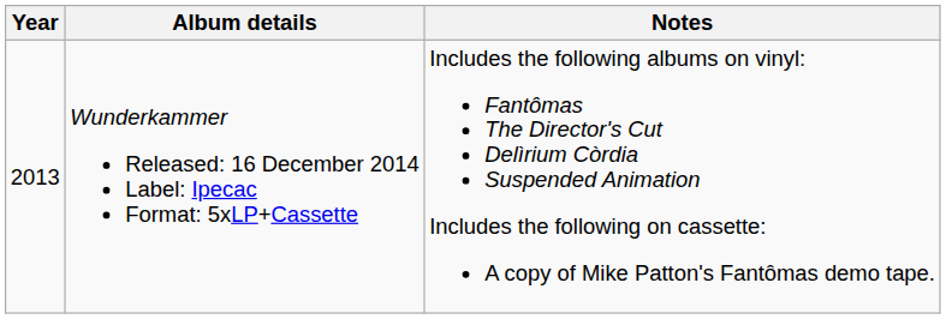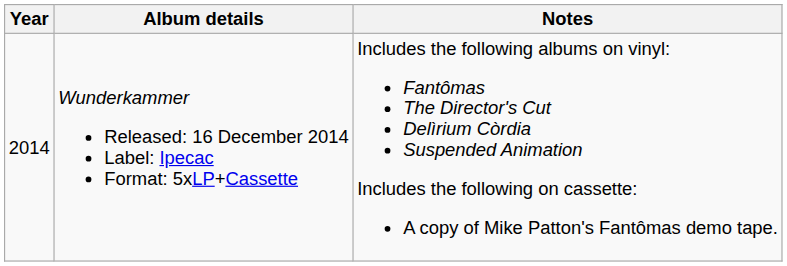row 2 | Year: 2013 -> 2014
